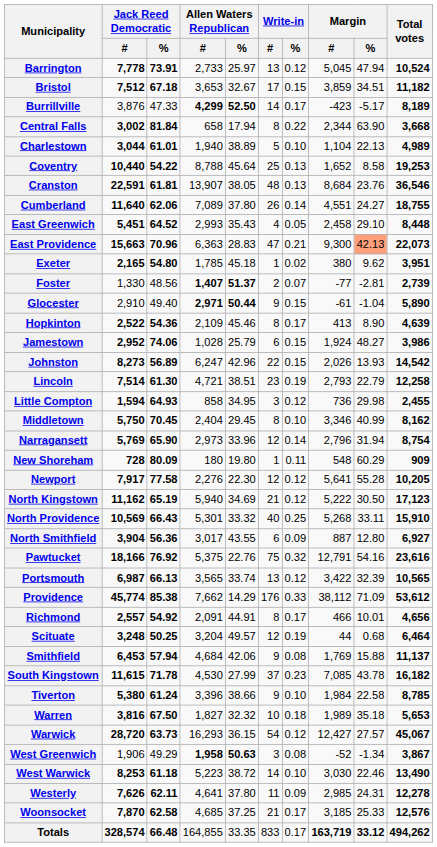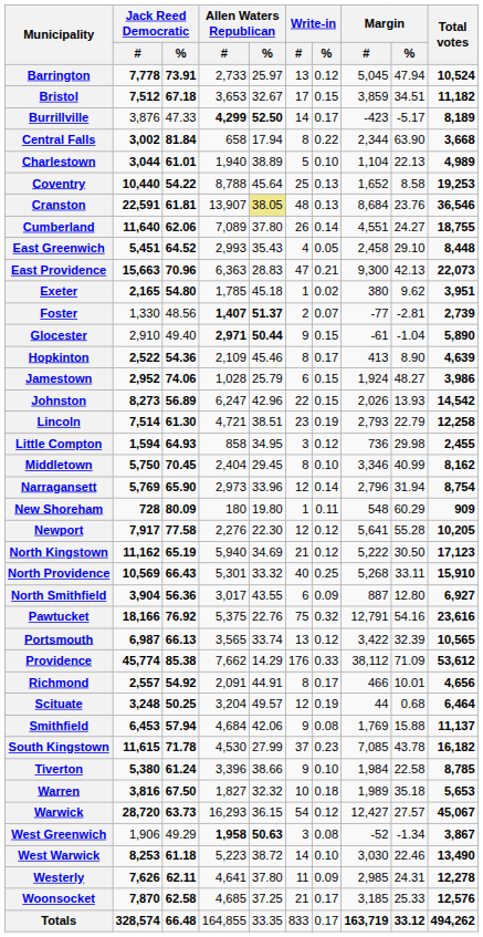Cranston | Allen Waters Republican / %: no background -> khaki background
East Providence | Margin / %: lightsalmon background -> no background
